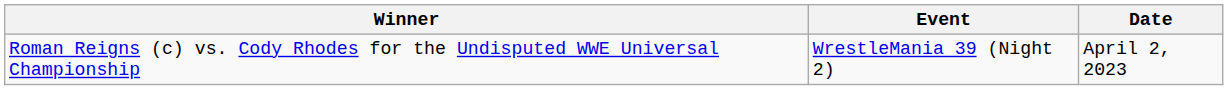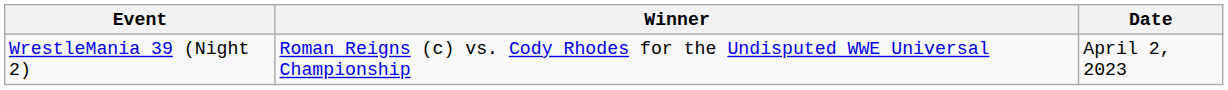columns swapped: Winner <-> Event
